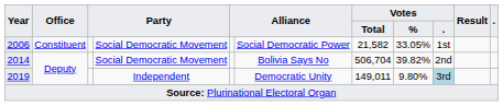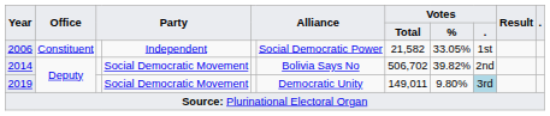2006 | column 4: Social Democratic Movement -> Independent
2014 | Votes / Total: 506,704 -> 506,702
2019 | column 4: Independent -> Social Democratic Movement
